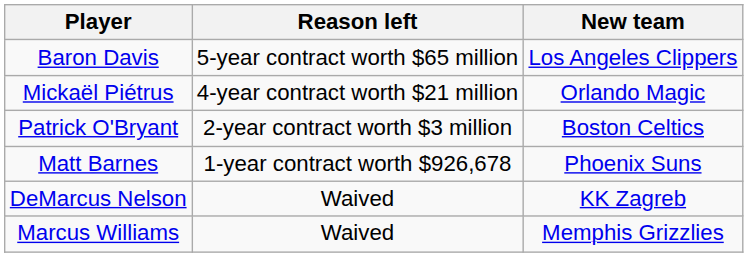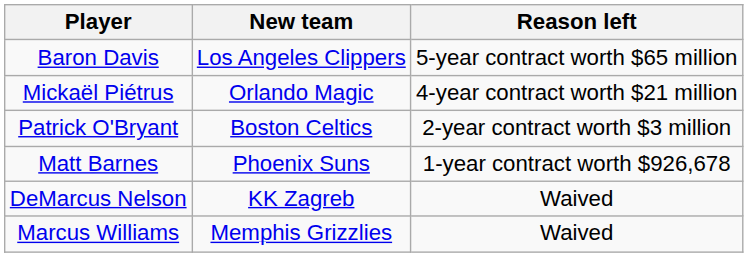columns swapped: Reason left <-> New team
